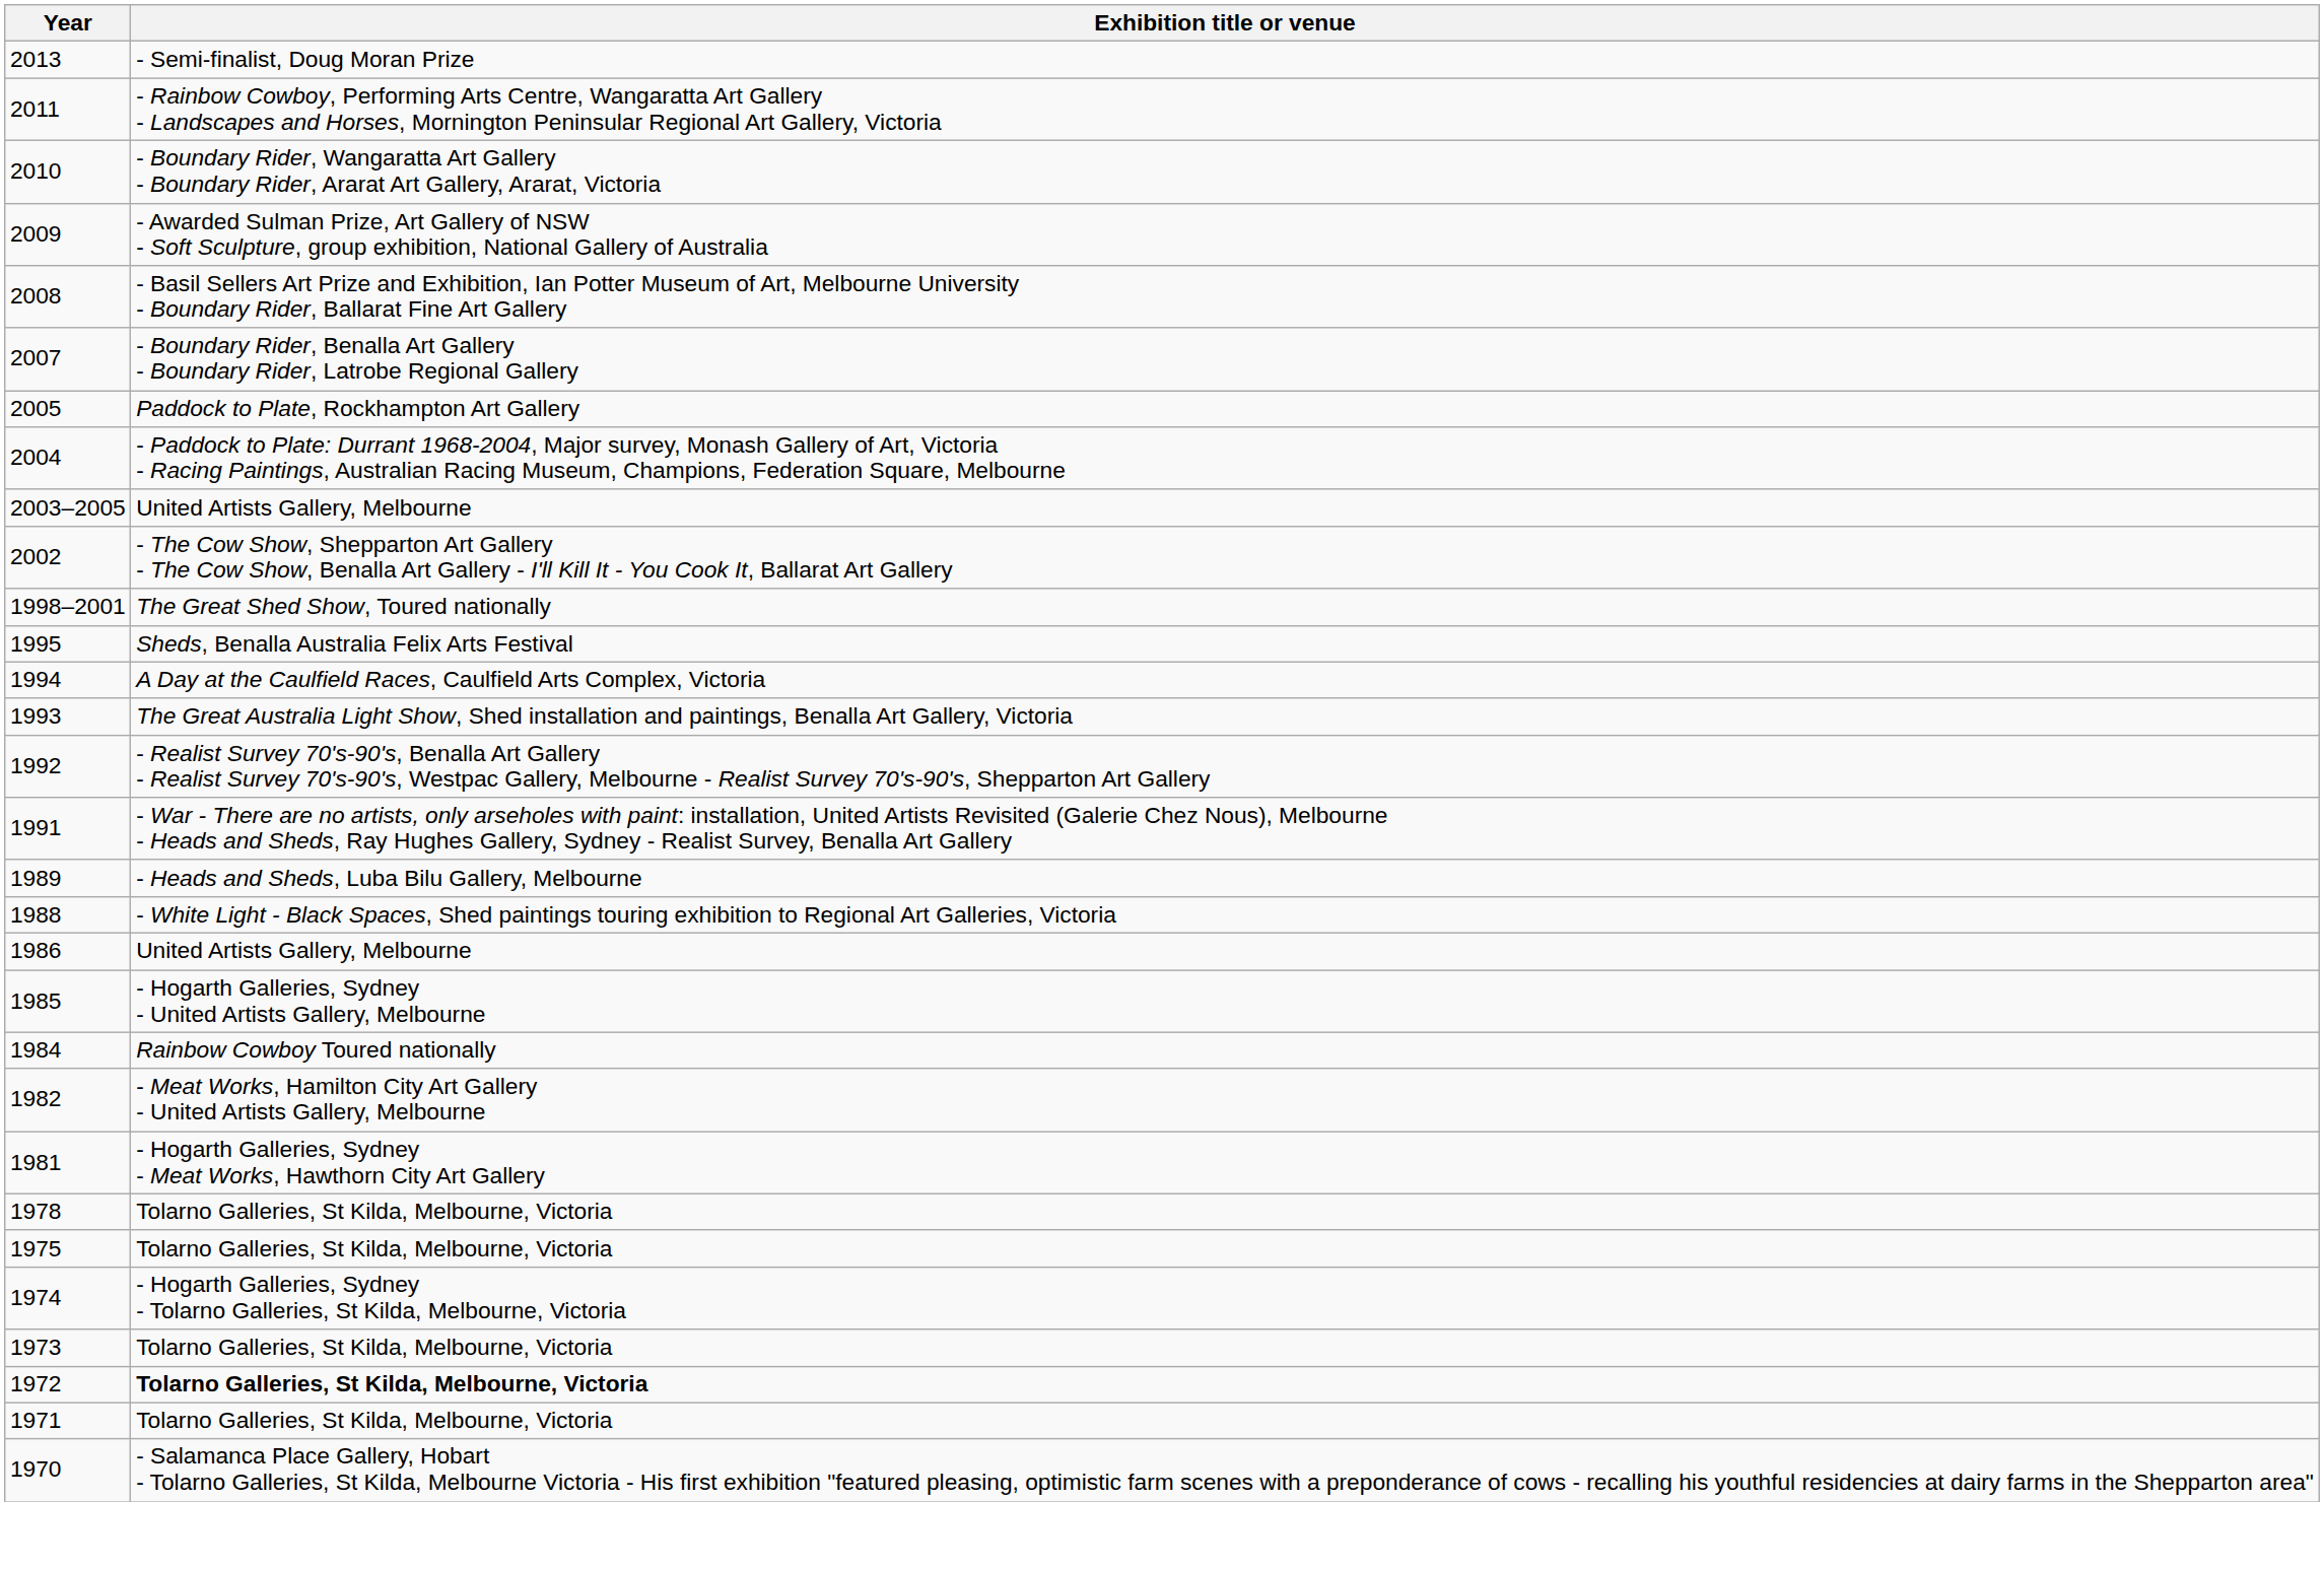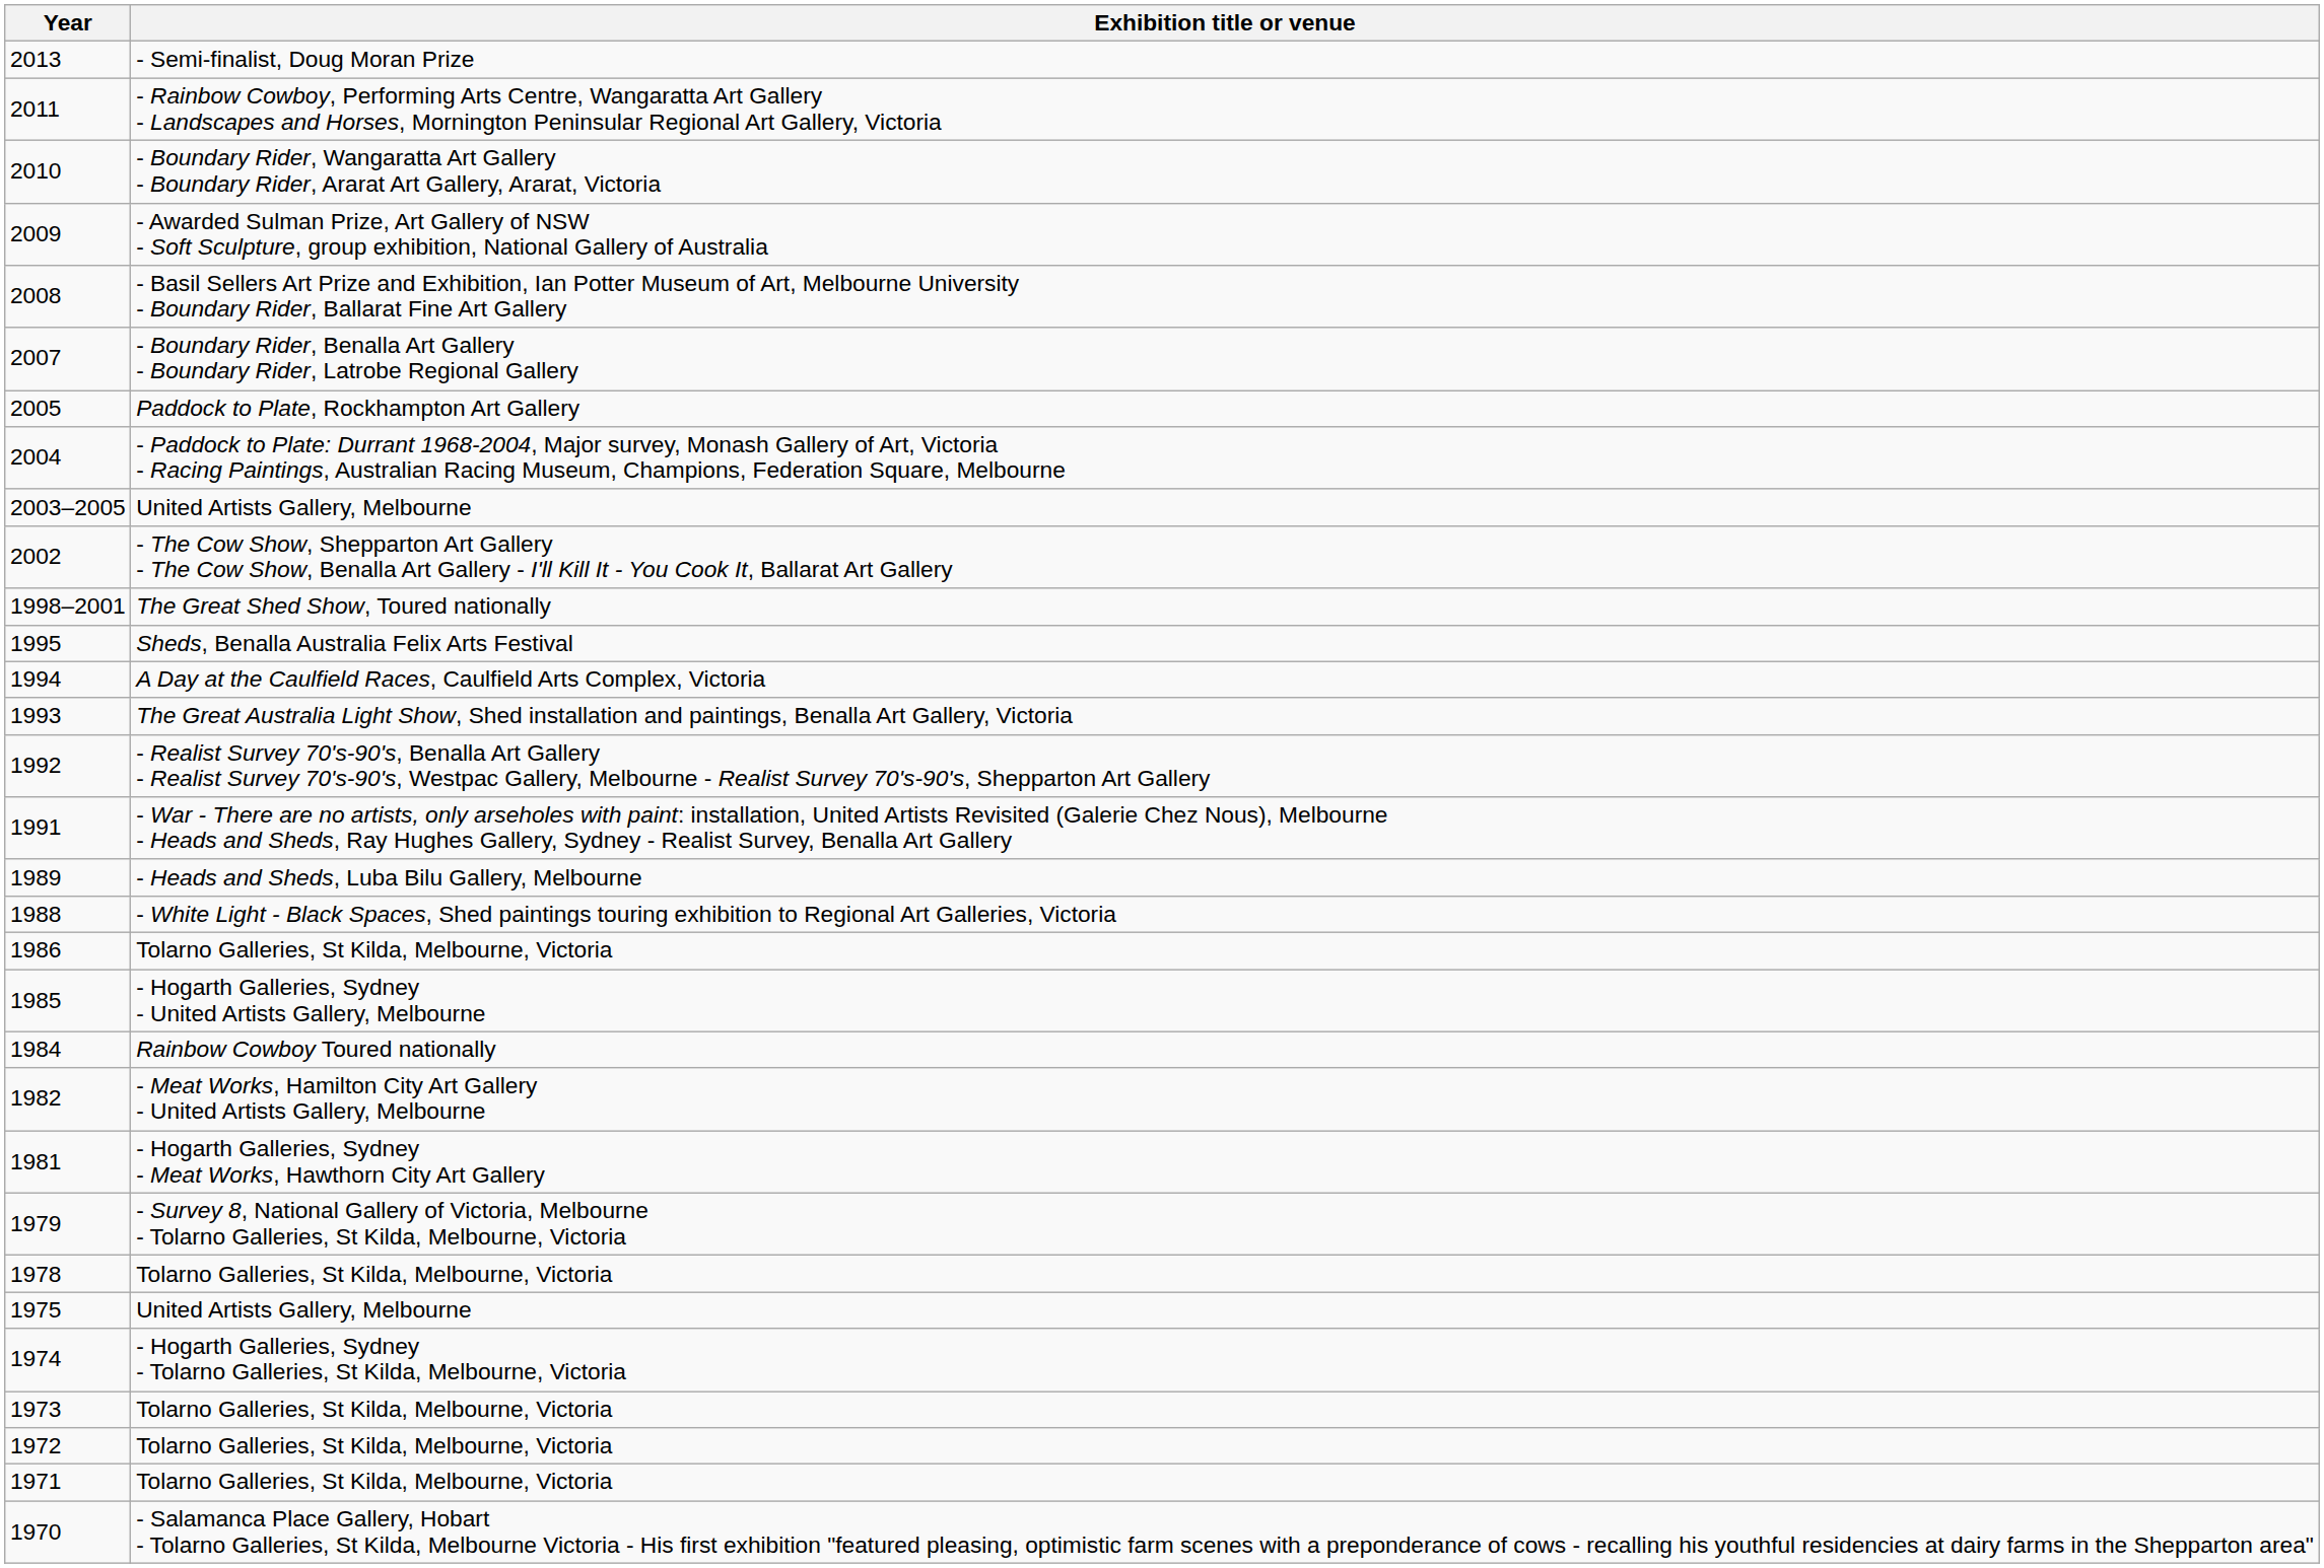1986 | Exhibition title or venue: United Artists Gallery, Melbourne -> Tolarno Galleries, St Kilda, Melbourne, Victoria
+ row: 1979 | - Survey 8, National Gallery of Victoria, Melbourne - Tolarno Galleries, St Kilda, Melbourne, Victoria
1975 | Exhibition title or venue: Tolarno Galleries, St Kilda, Melbourne, Victoria -> United Artists Gallery, Melbourne
1972 | Exhibition title or venue: bold -> normal
